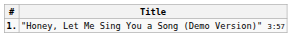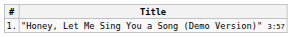"Honey, Let Me Sing You a Song (Demo Version)" 3:57 | #: bold -> normal
